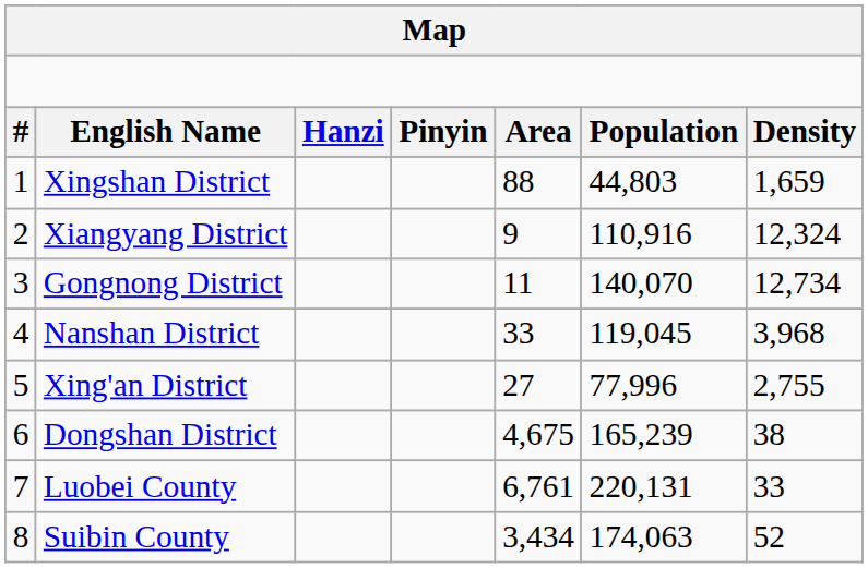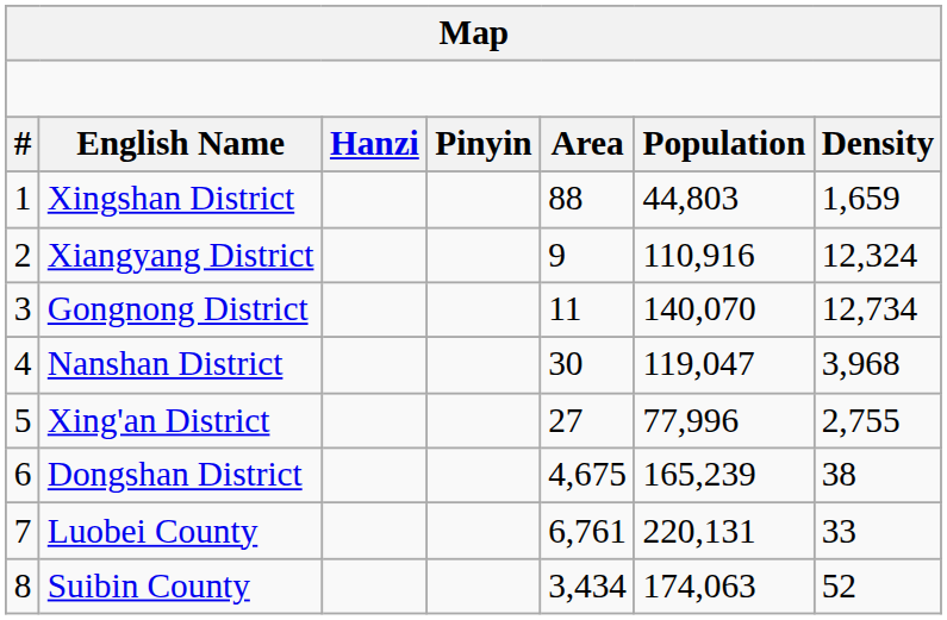Nanshan District | column 5: 33 -> 30
Nanshan District | column 6: 119,045 -> 119,047
